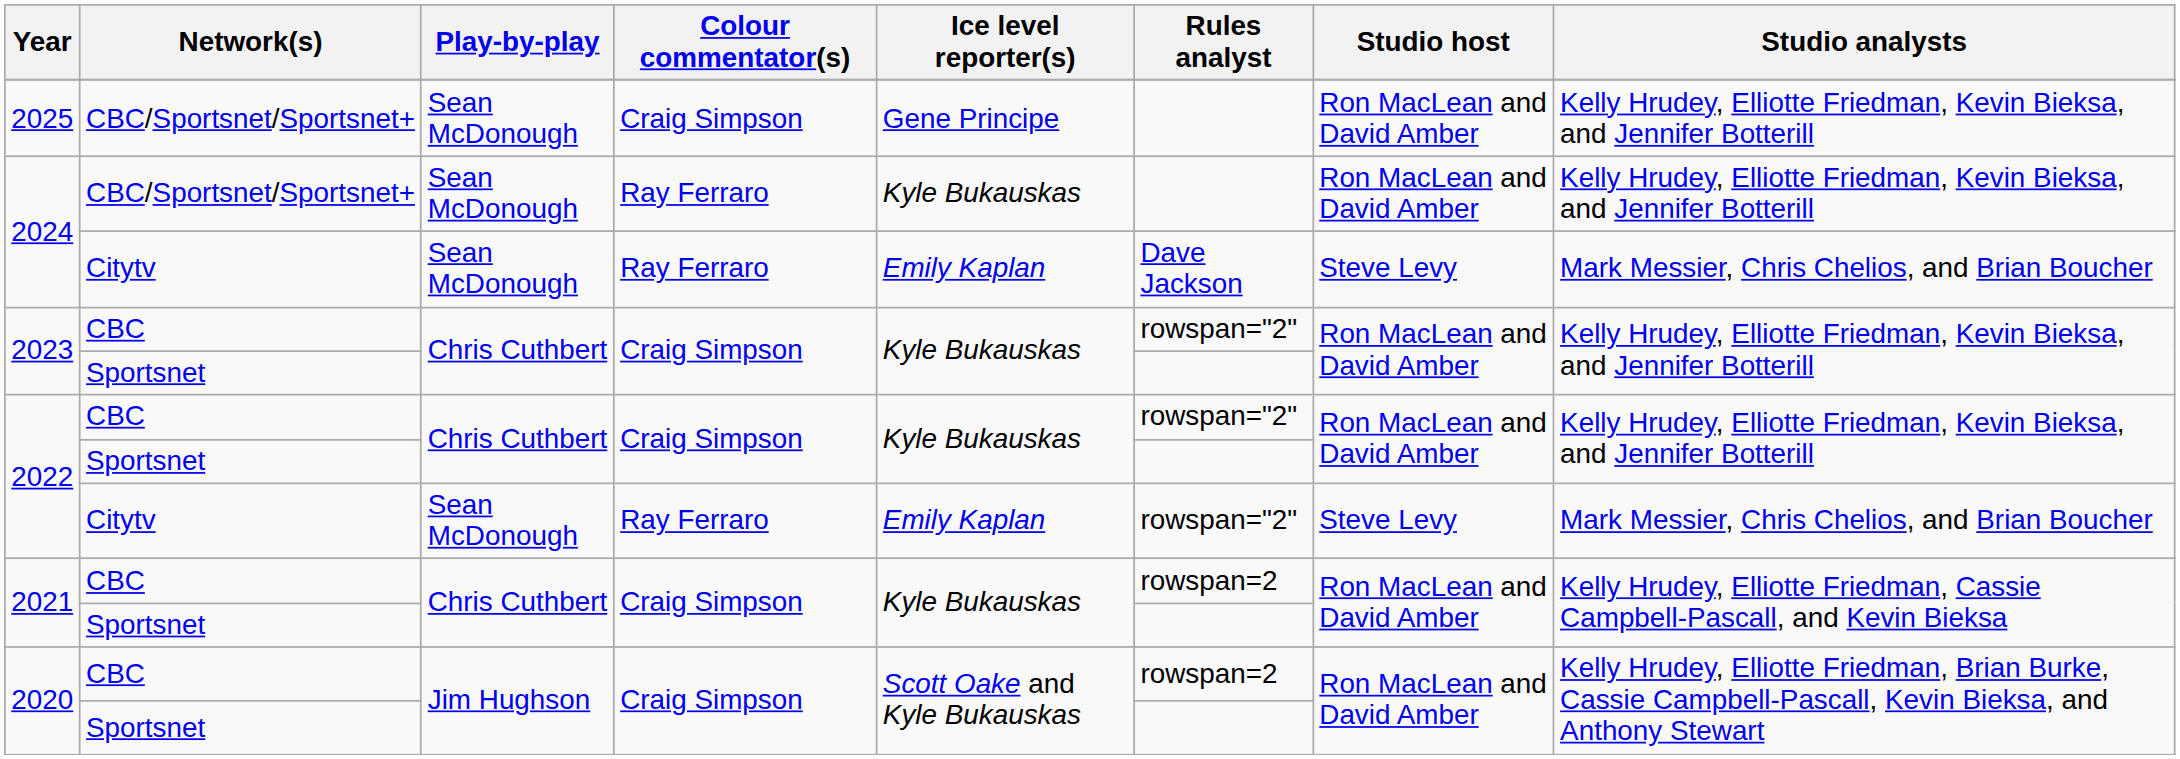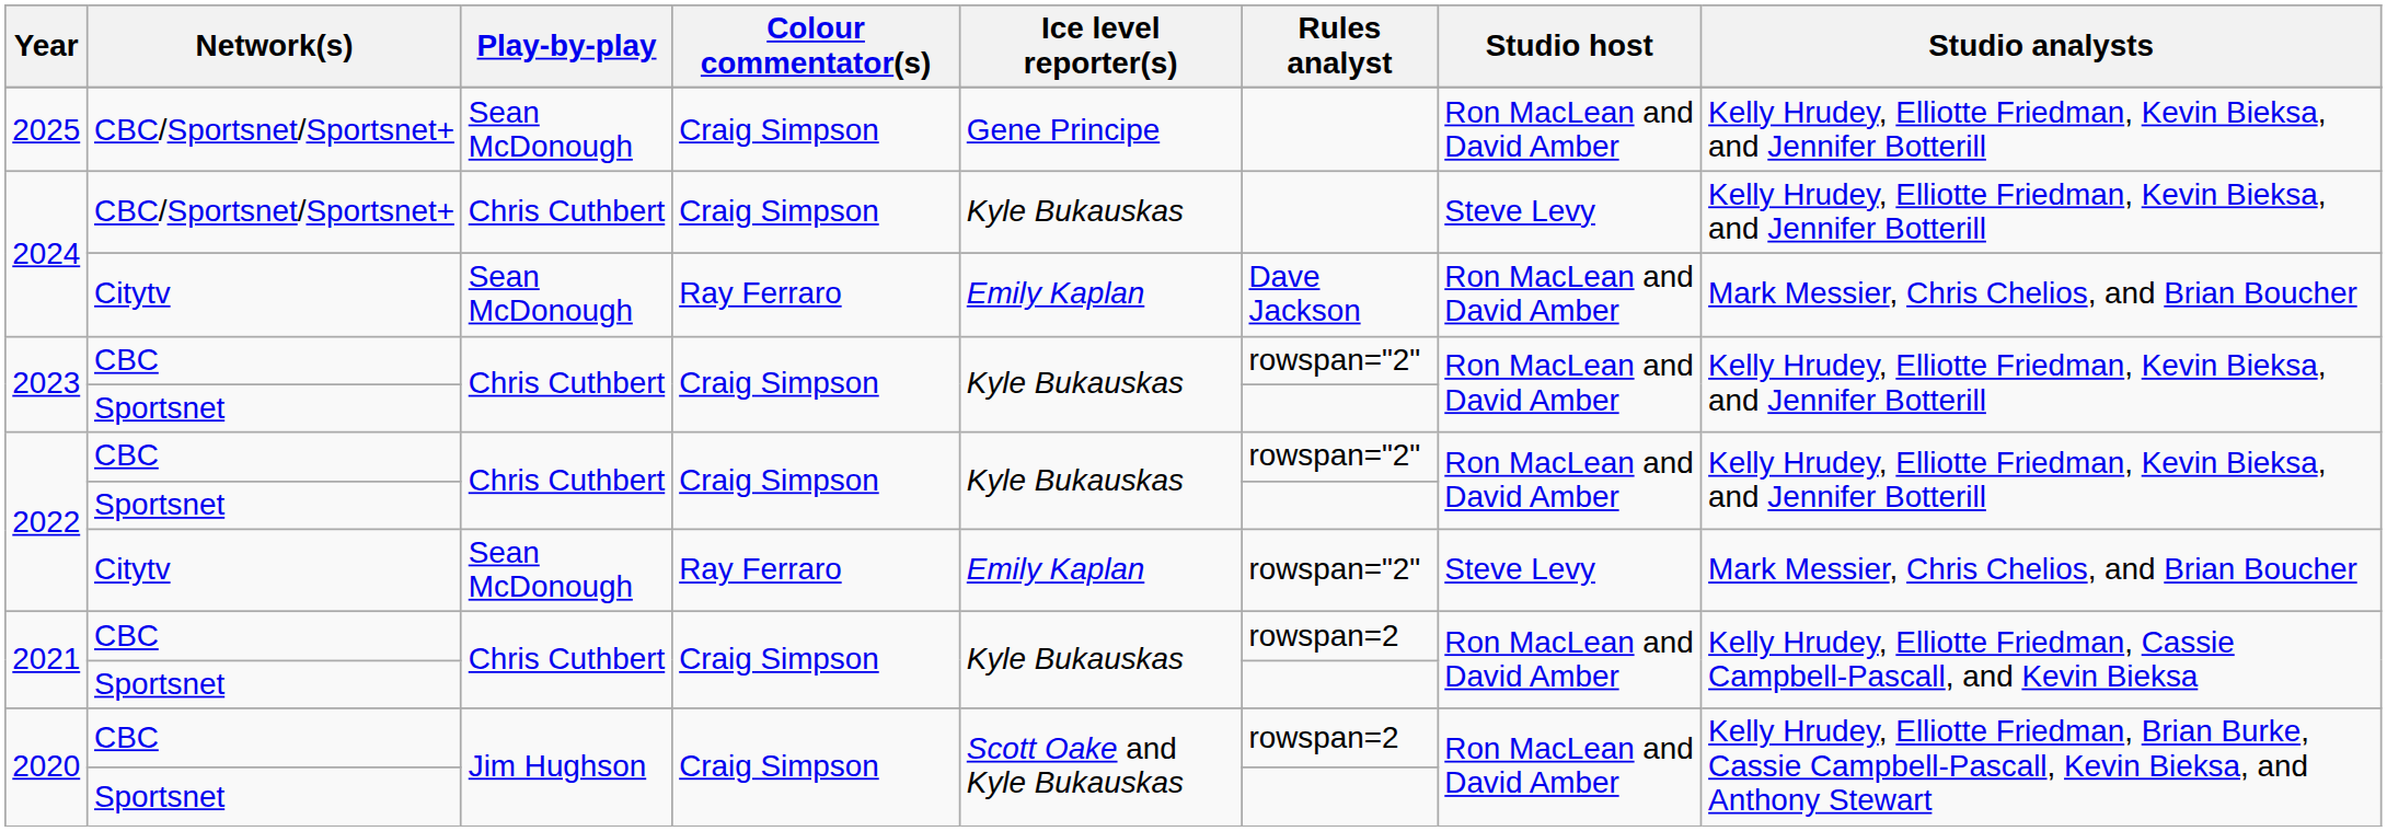2024 / CBC/Sportsnet/Sportsnet+ | Play-by-play: Sean McDonough -> Chris Cuthbert
2024 / CBC/Sportsnet/Sportsnet+ | Colour commentator(s): Ray Ferraro -> Craig Simpson
2024 / CBC/Sportsnet/Sportsnet+ | Studio host: Ron MacLean and David Amber -> Steve Levy
2024 / Citytv | Studio host: Steve Levy -> Ron MacLean and David Amber
